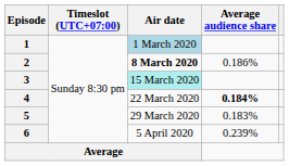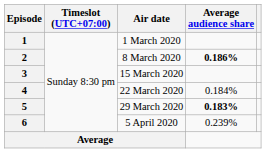1 | Air date: lightblue background -> no background
2 | Air date: bold -> normal
2 | Average audience share: normal -> bold
3 | Air date: paleturquoise background -> no background
4 | Average audience share: bold -> normal
5 | Average audience share: normal -> bold
